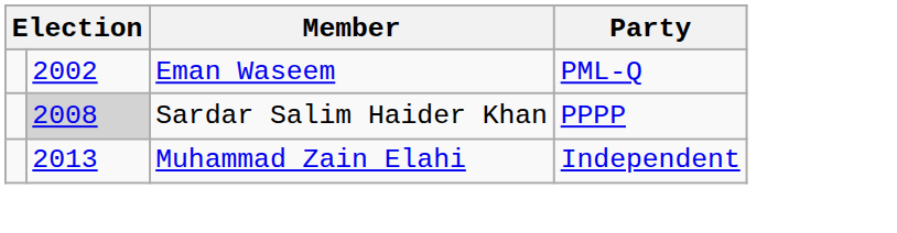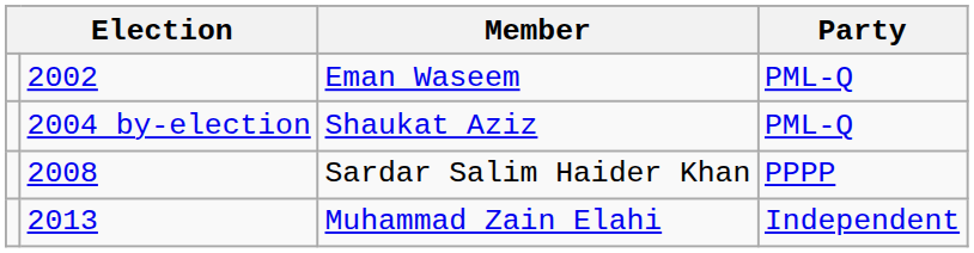+ row: 2004 by-election | Shaukat Aziz | PML-Q
Sardar Salim Haider Khan | column 2: lightgrey background -> no background
